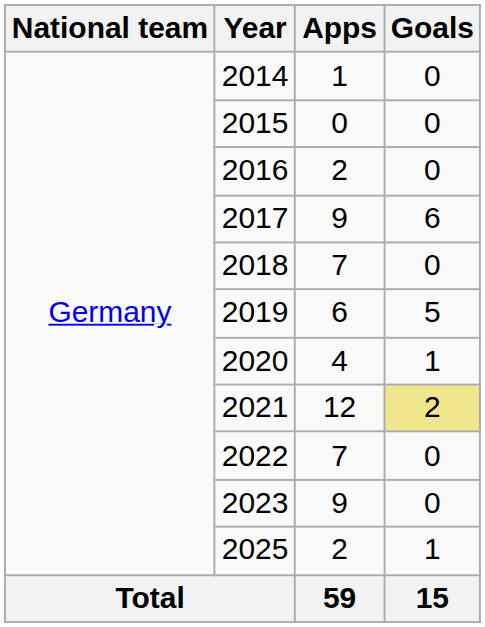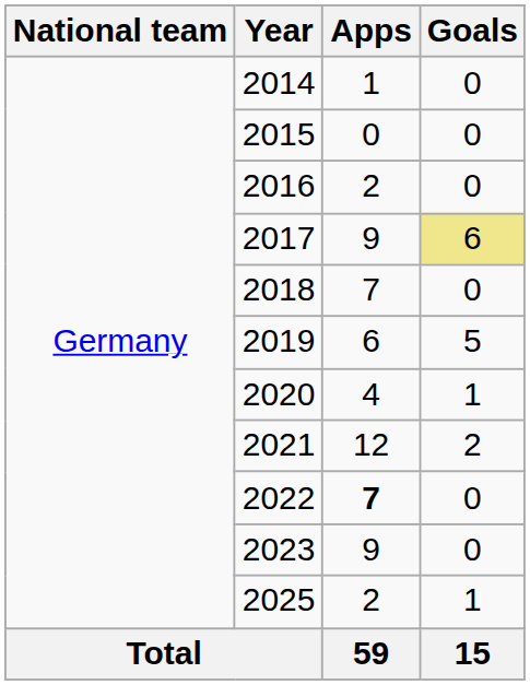2017 | Goals: no background -> khaki background
2021 | Goals: khaki background -> no background
2022 | Apps: normal -> bold
